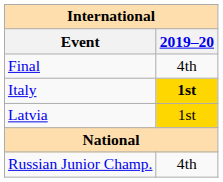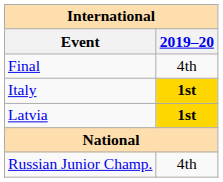Latvia | 2019–20: normal -> bold
